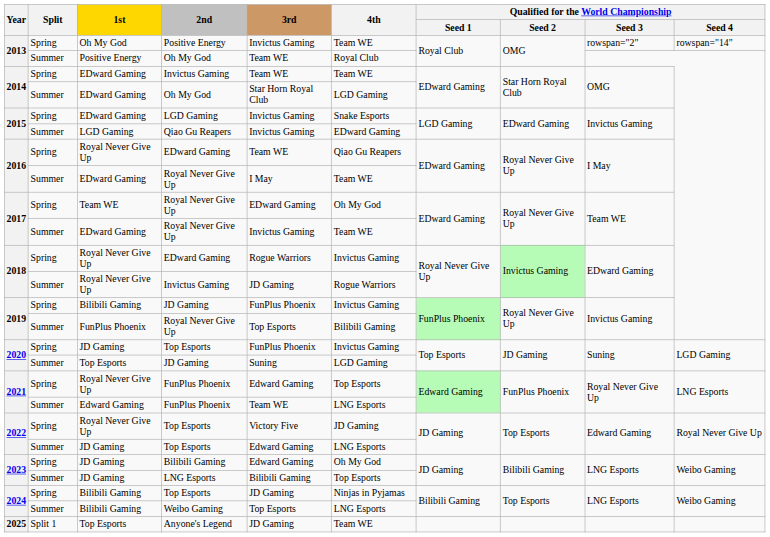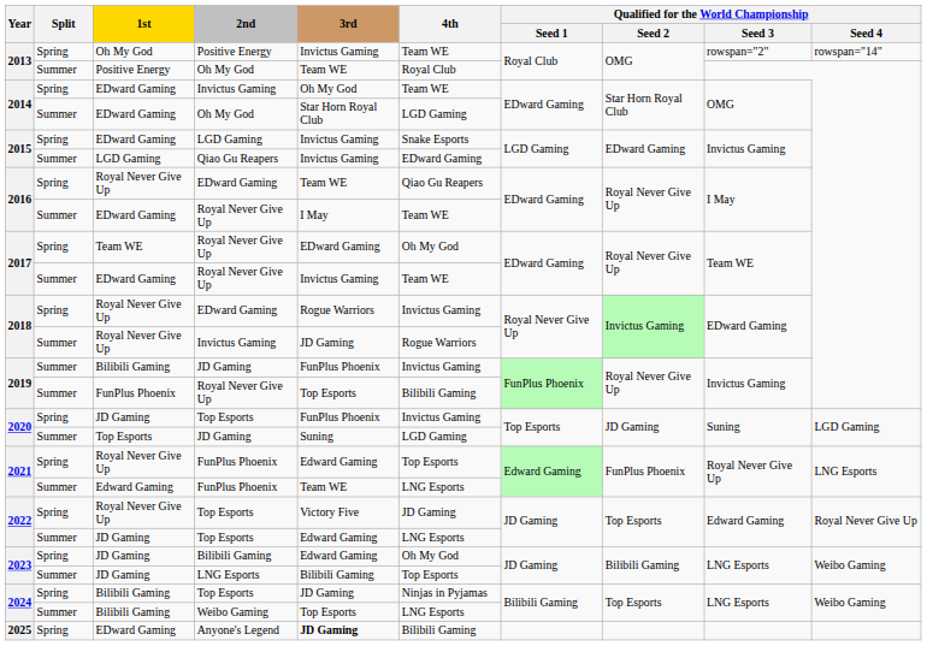2014 / Invictus Gaming | 3rd: Team WE -> Oh My God
2019 / JD Gaming | Split: Spring -> Summer
Anyone's Legend | Split: Split 1 -> Spring
Anyone's Legend | 1st: Top Esports -> EDward Gaming
Anyone's Legend | 3rd: normal -> bold
Anyone's Legend | 4th: Team WE -> Bilibili Gaming
